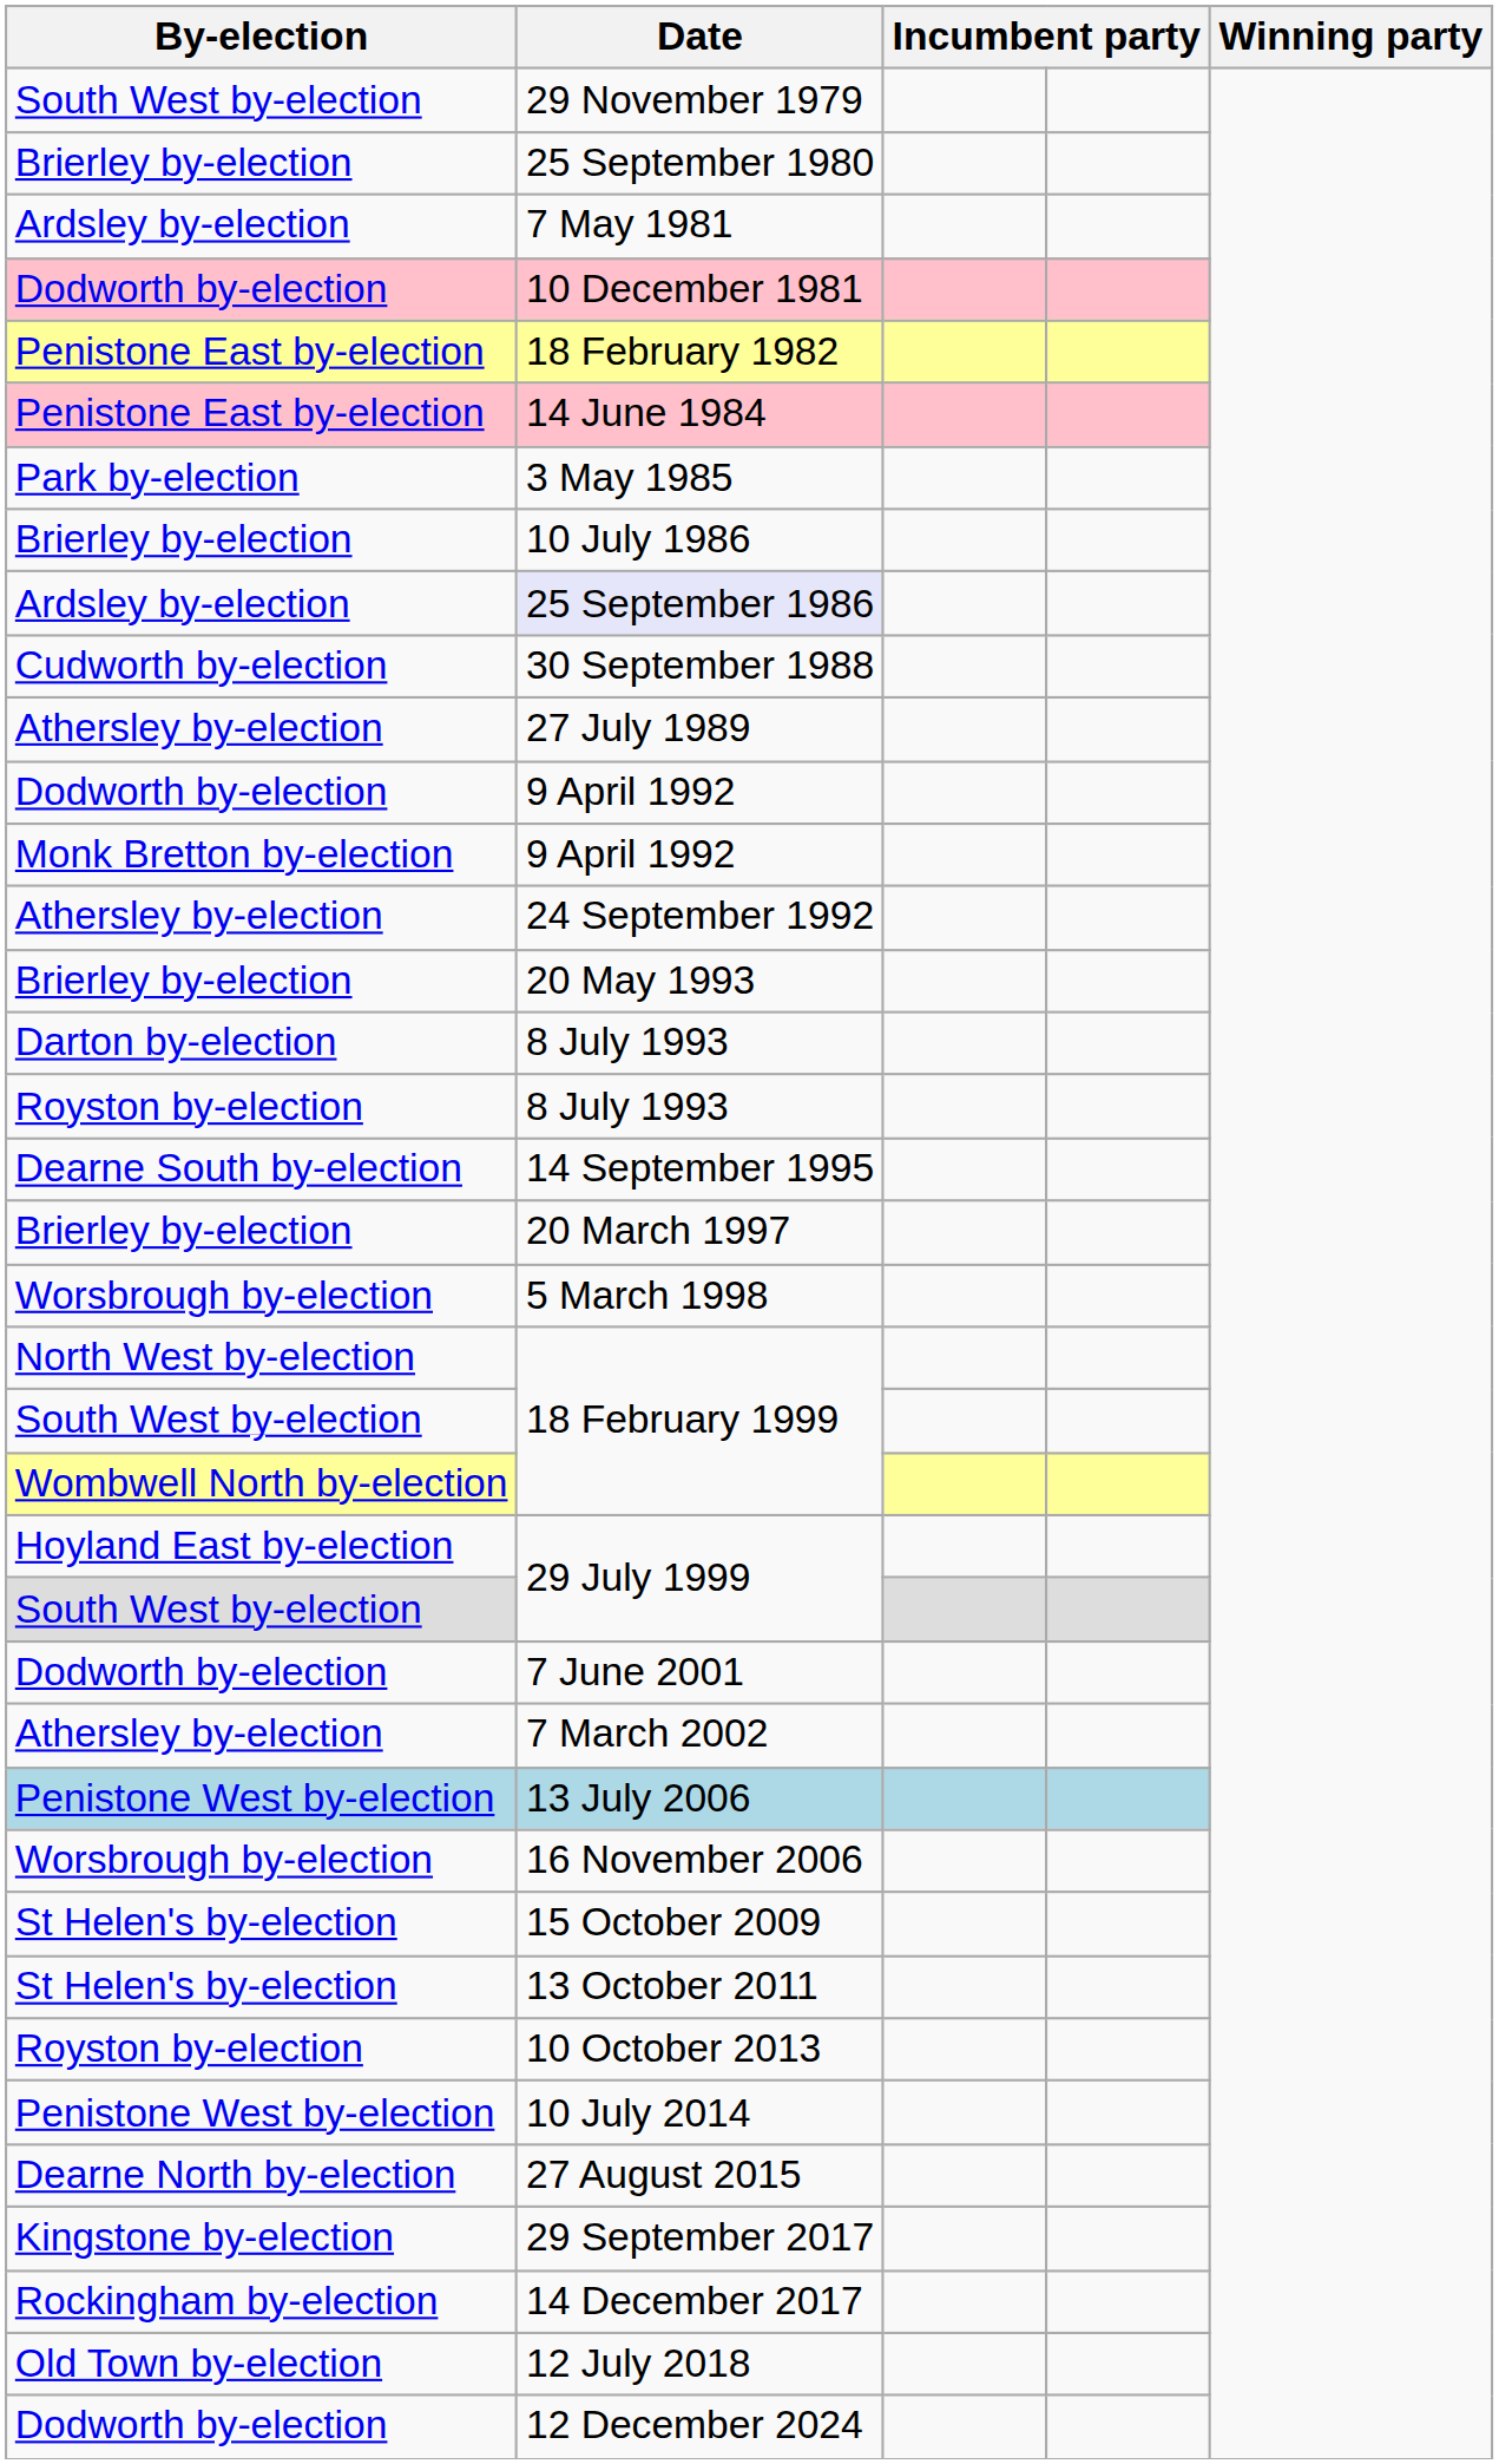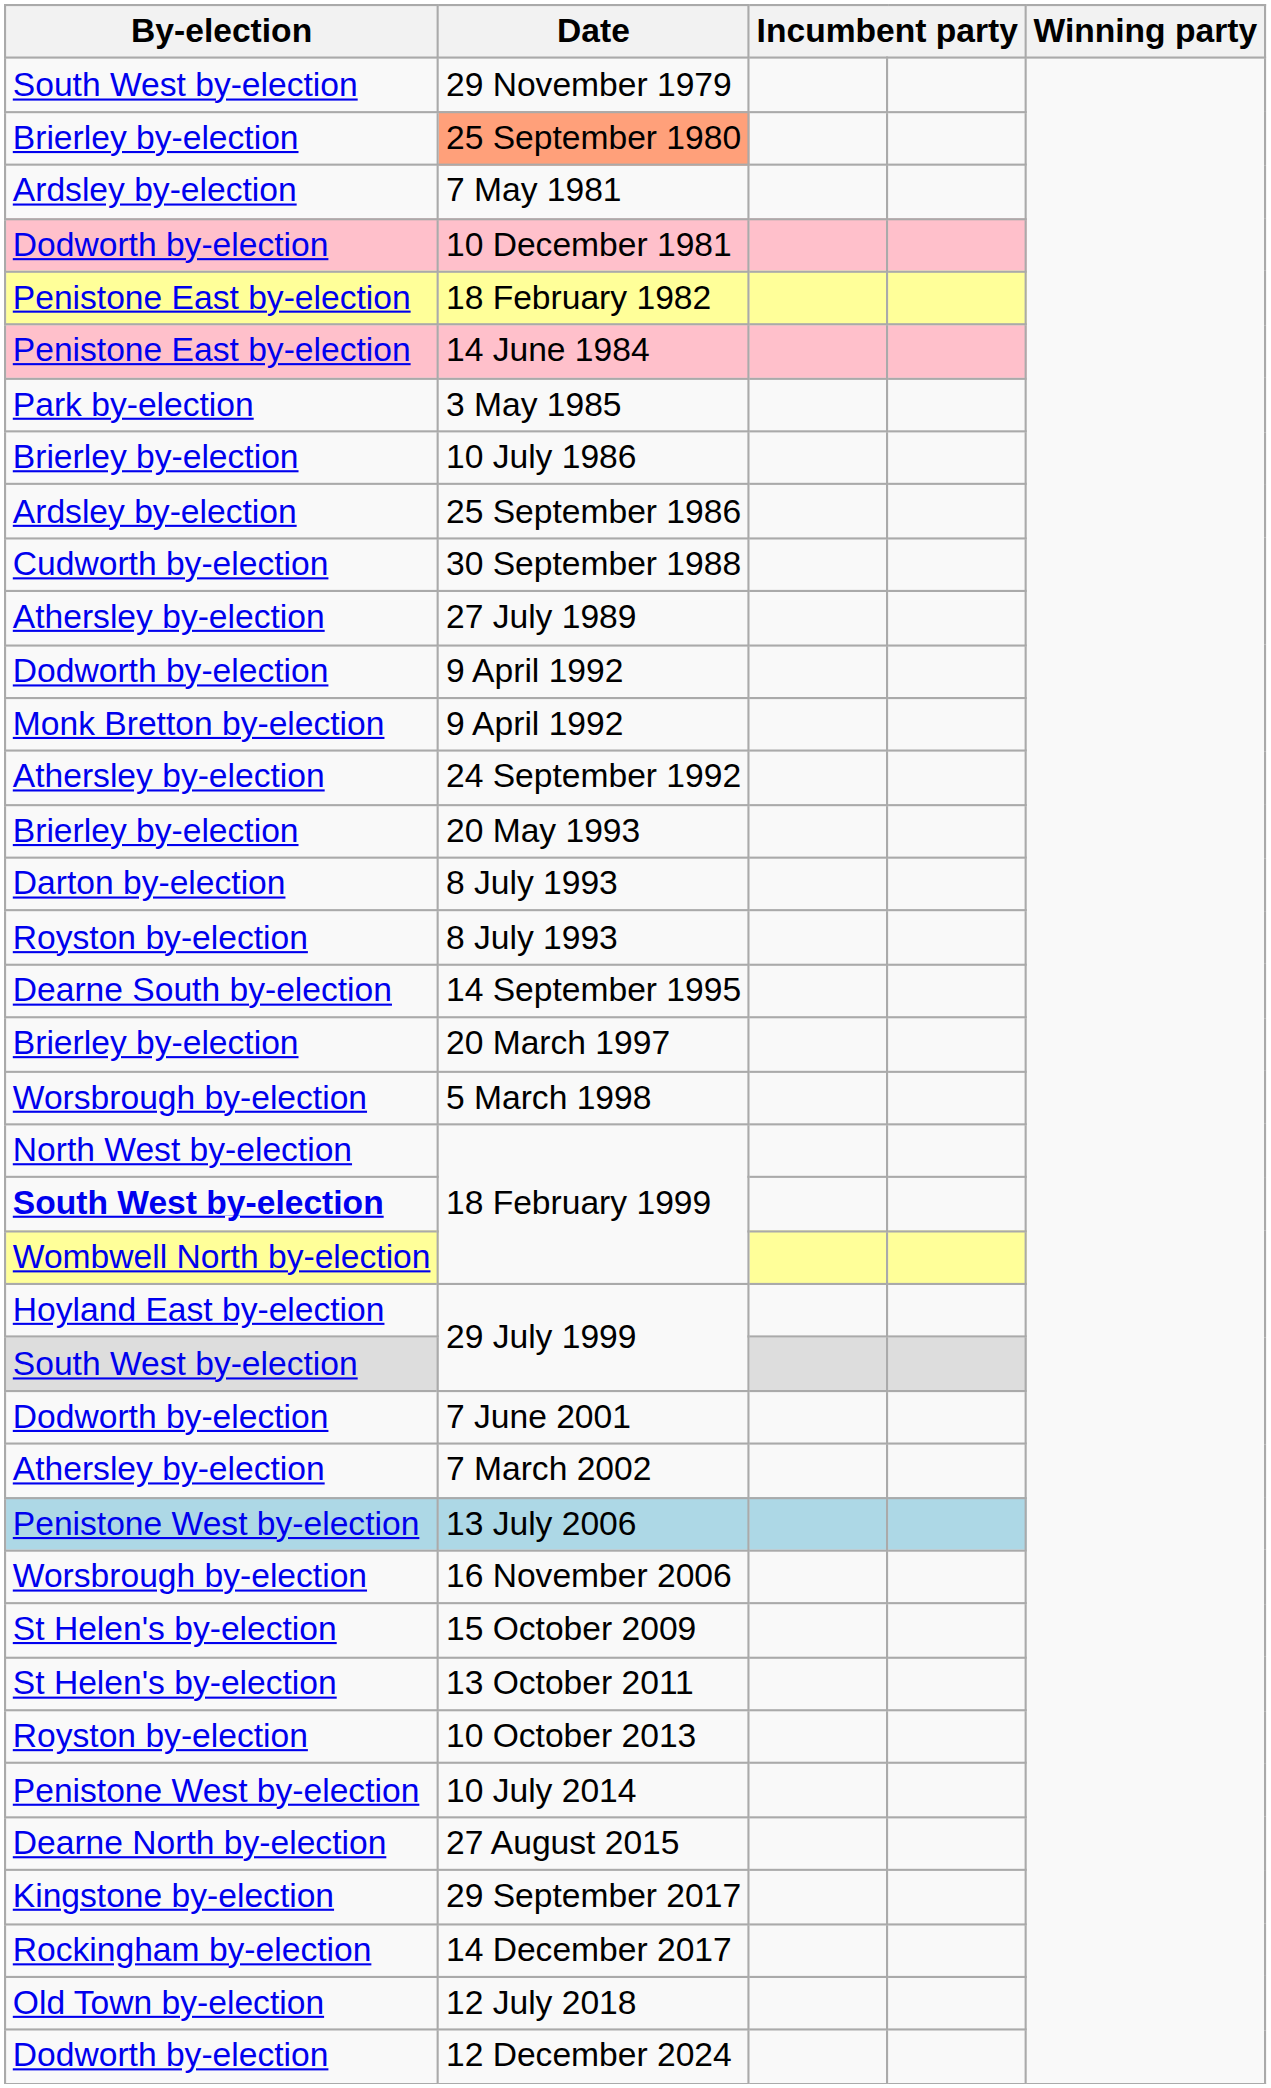25 September 1980 | Date: no background -> lightsalmon background
25 September 1986 | Date: lavender background -> no background
South West by-election / 18 February 1999 | By-election: normal -> bold
